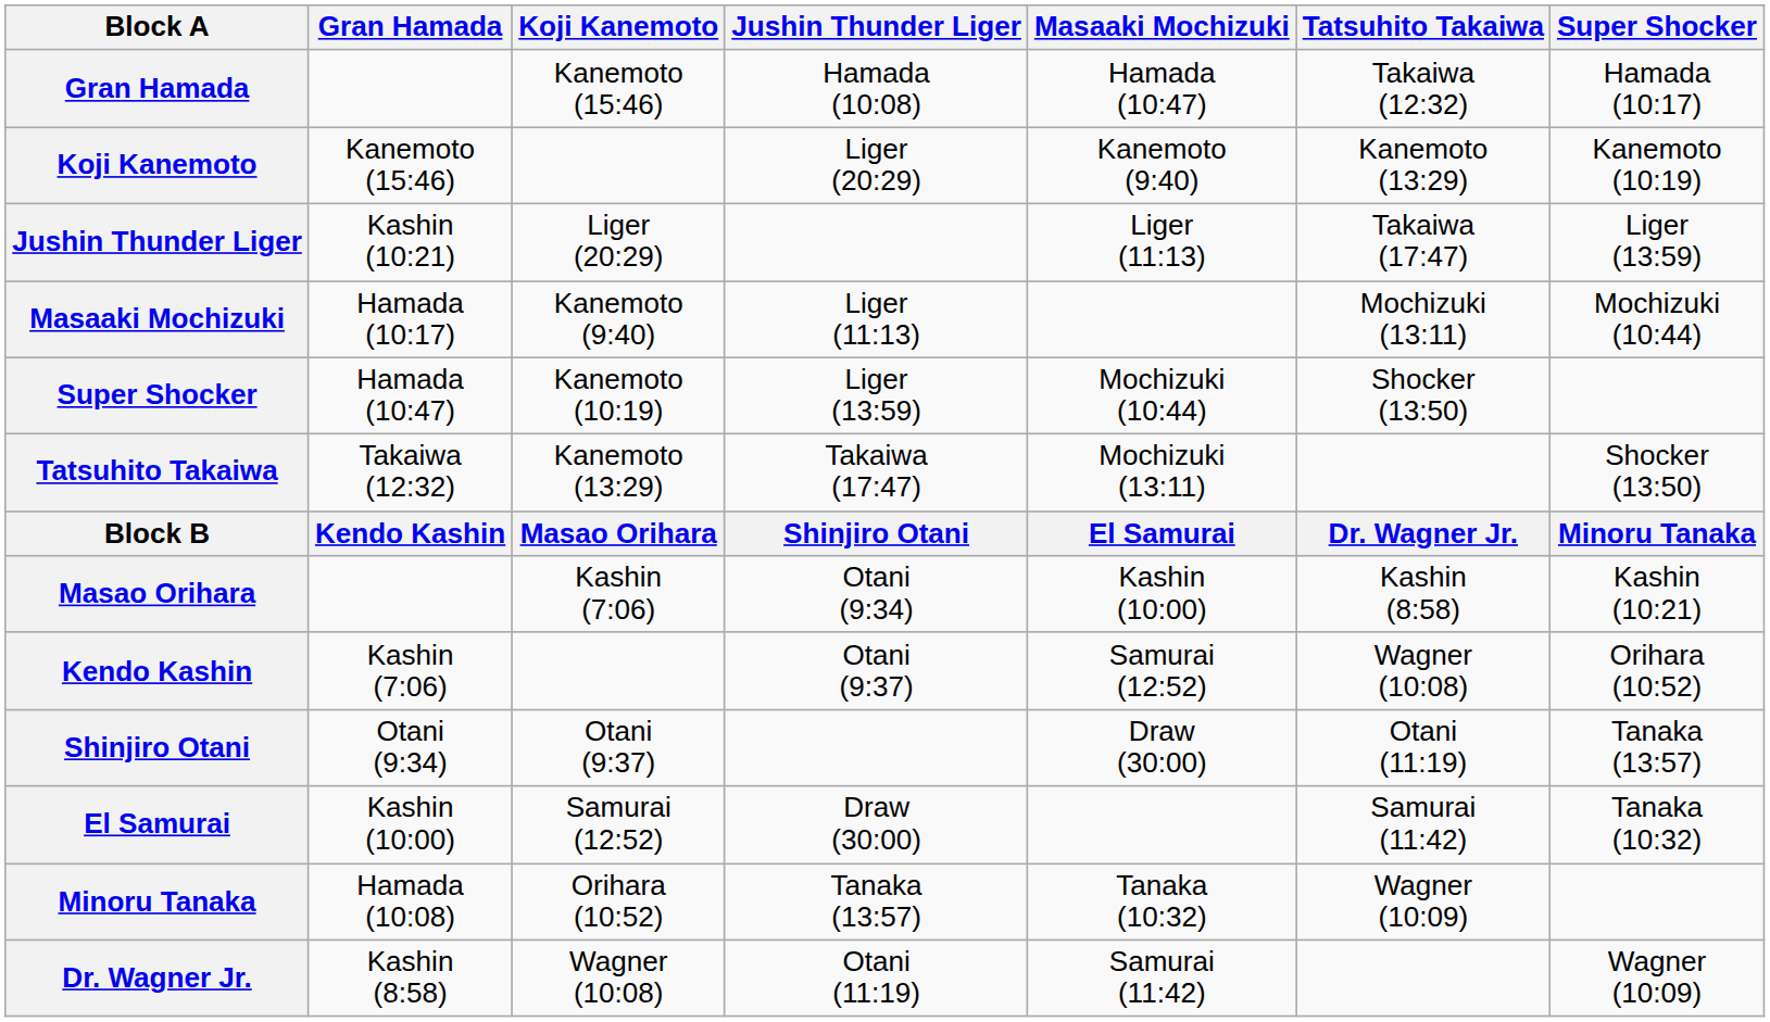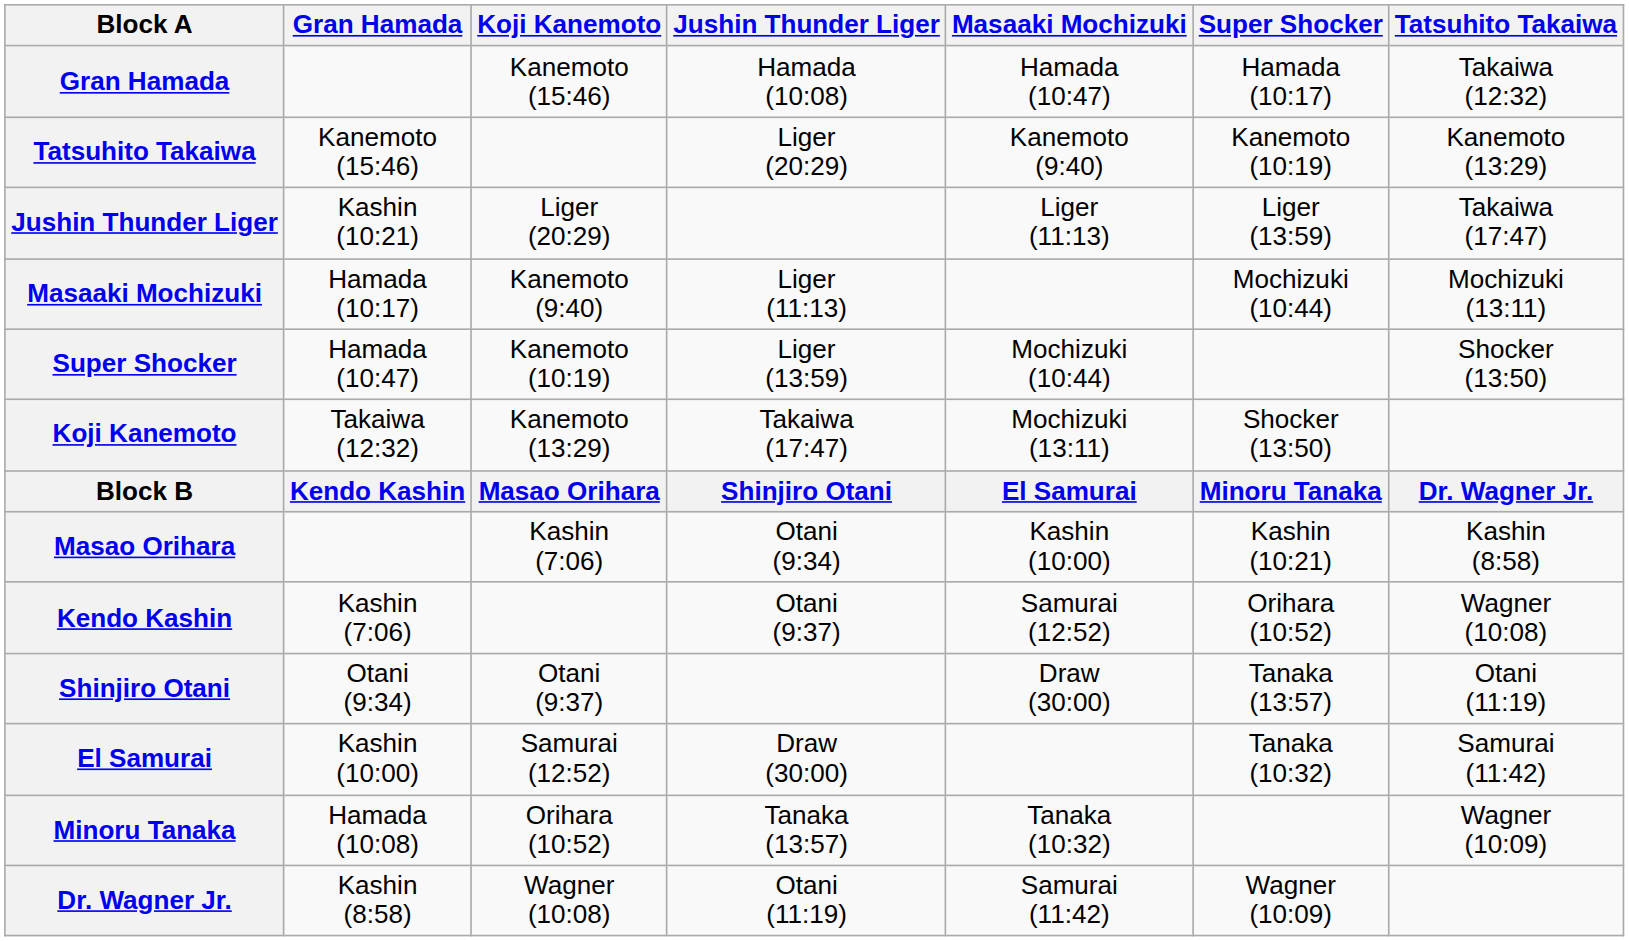columns swapped: Super Shocker <-> Tatsuhito Takaiwa
row 3 | Block A: Koji Kanemoto -> Tatsuhito Takaiwa
row 7 | Block A: Tatsuhito Takaiwa -> Koji Kanemoto
